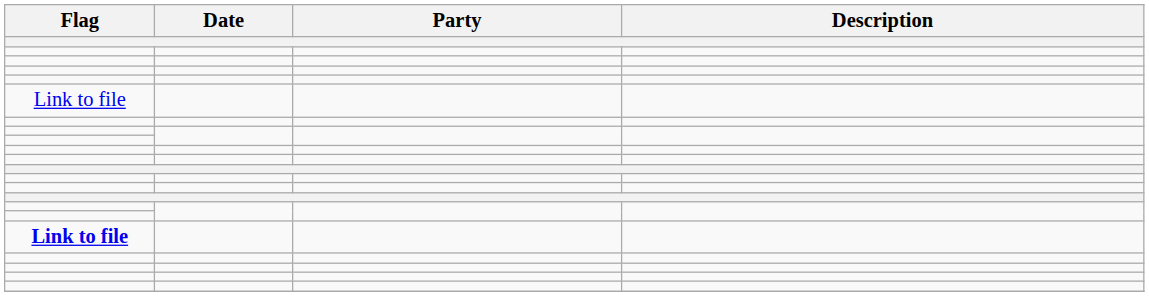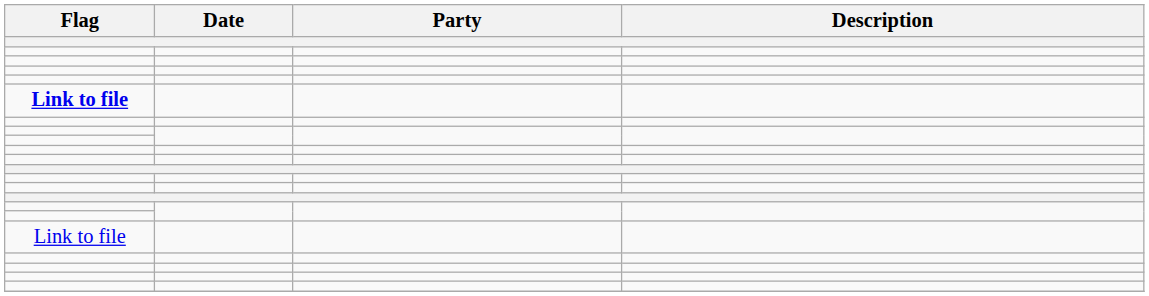row 7 | Flag: normal -> bold
row 19 | Flag: bold -> normal
